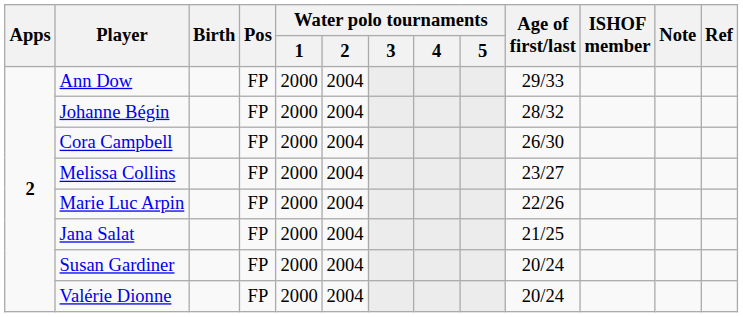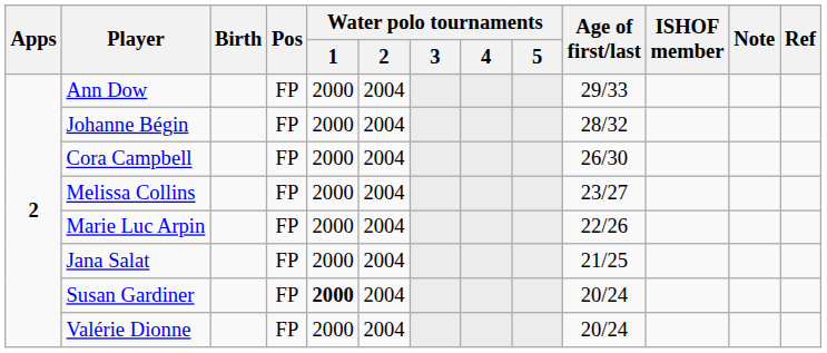Susan Gardiner | Water polo tournaments / 1: normal -> bold
